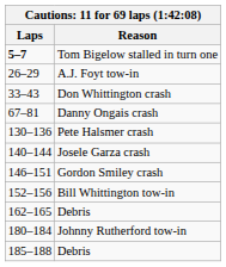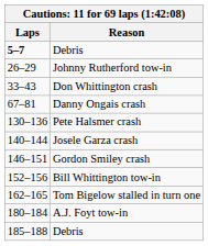row 3 | Reason: Tom Bigelow stalled in turn one -> Debris
row 4 | Reason: A.J. Foyt tow-in -> Johnny Rutherford tow-in
row 11 | Reason: Debris -> Tom Bigelow stalled in turn one
row 12 | Reason: Johnny Rutherford tow-in -> A.J. Foyt tow-in
